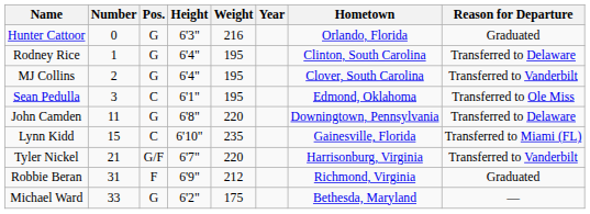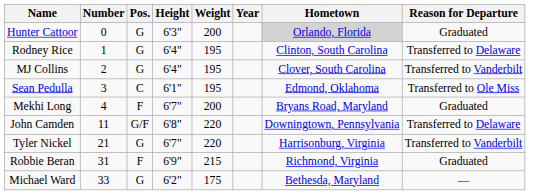Hunter Cattoor | Weight: 216 -> 200
Hunter Cattoor | Hometown: no background -> lightgrey background
+ row: Mekhi Long | 4 | F | 6'7" | 200 | Bryans Road, Maryland | Graduated
John Camden | Pos.: G -> G/F
- row: Lynn Kidd | 15 | C | 6'10" | 235 | Gainesville, Florida | Transferred to Miami (FL)
Tyler Nickel | Pos.: G/F -> G
Robbie Beran | Weight: 212 -> 215
